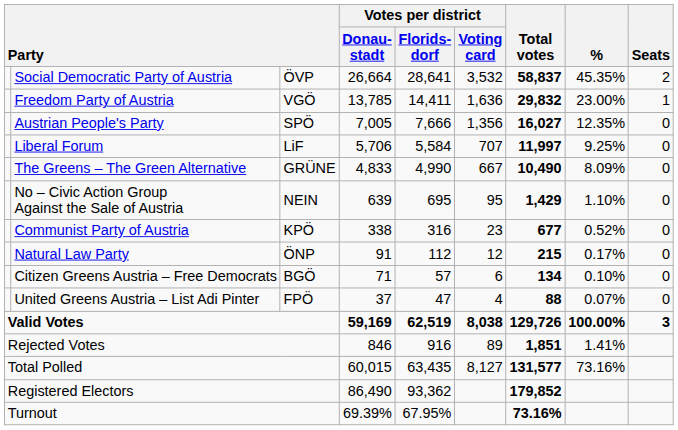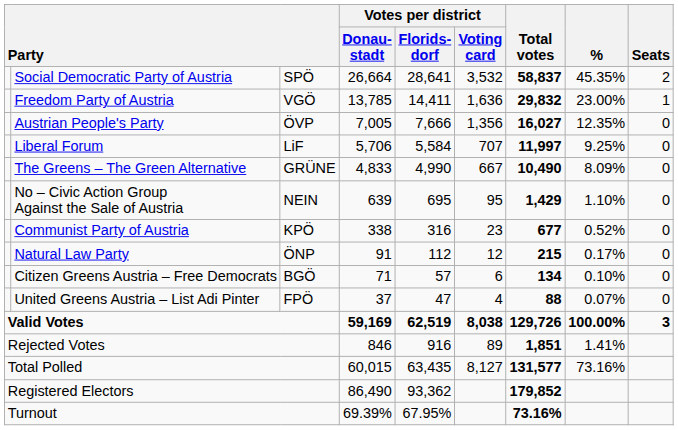Social Democratic Party of Austria | column 3: ÖVP -> SPÖ
Austrian People's Party | column 3: SPÖ -> ÖVP
